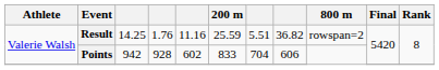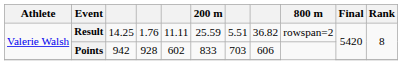Result | column 5: 11.16 -> 11.11
Points | column 7: 704 -> 703
